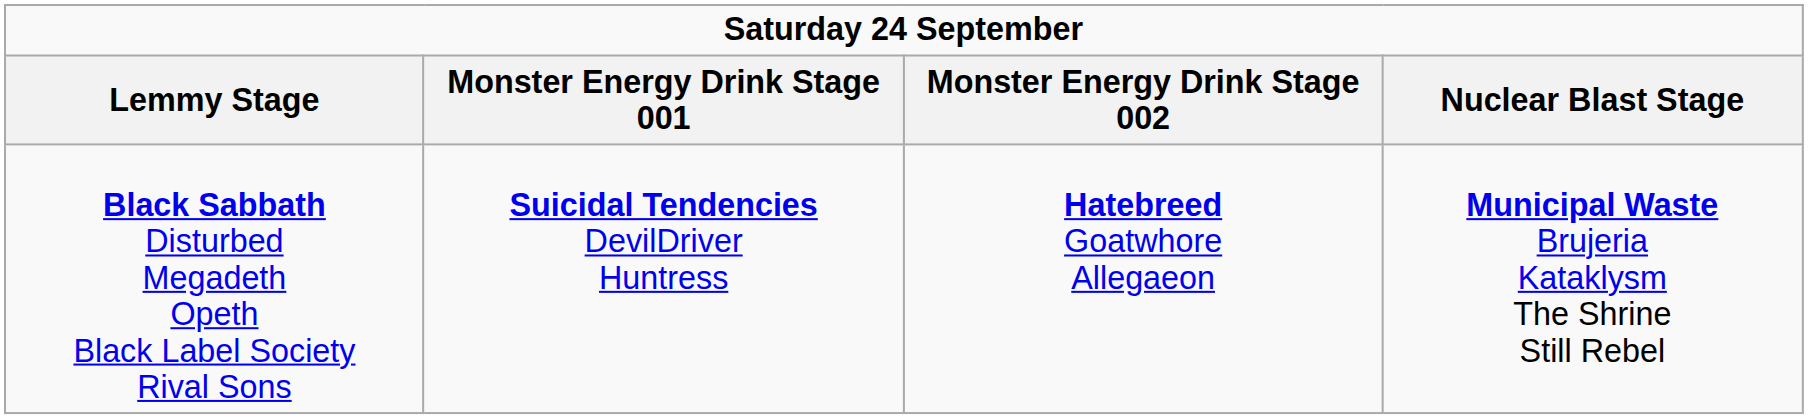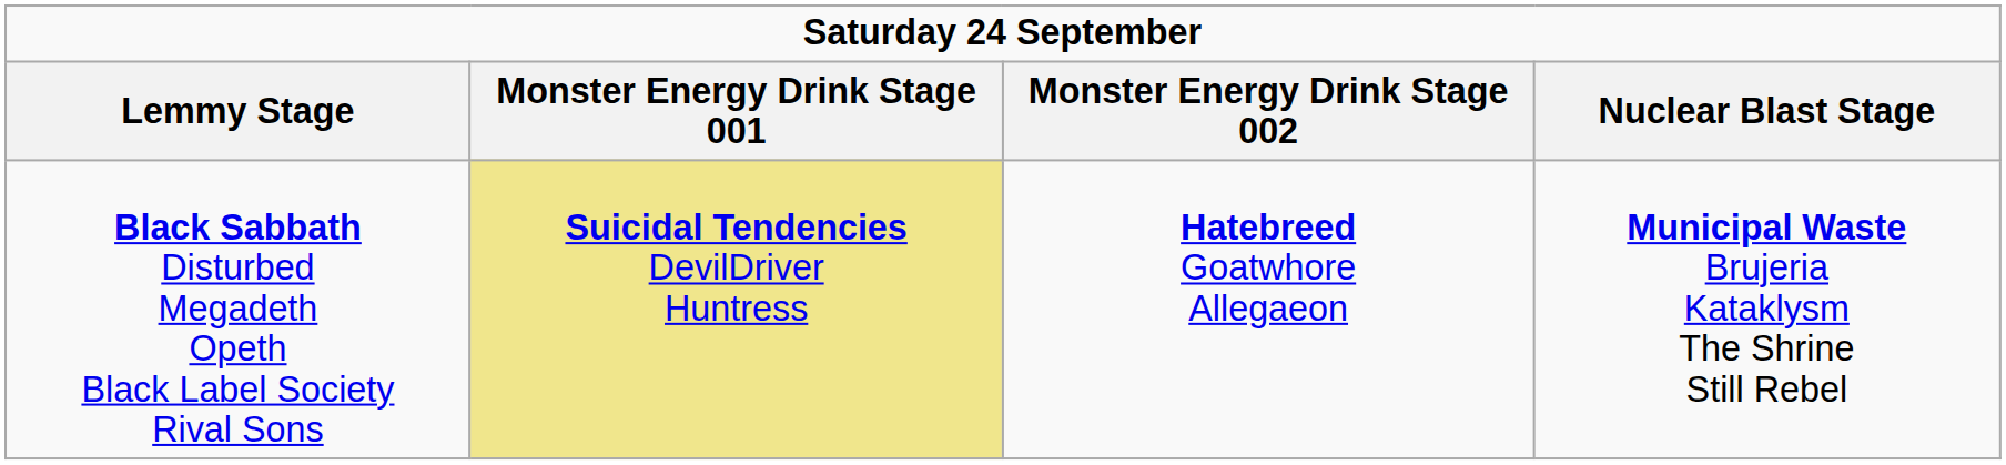row 3 | Monster Energy Drink Stage 001: no background -> khaki background
